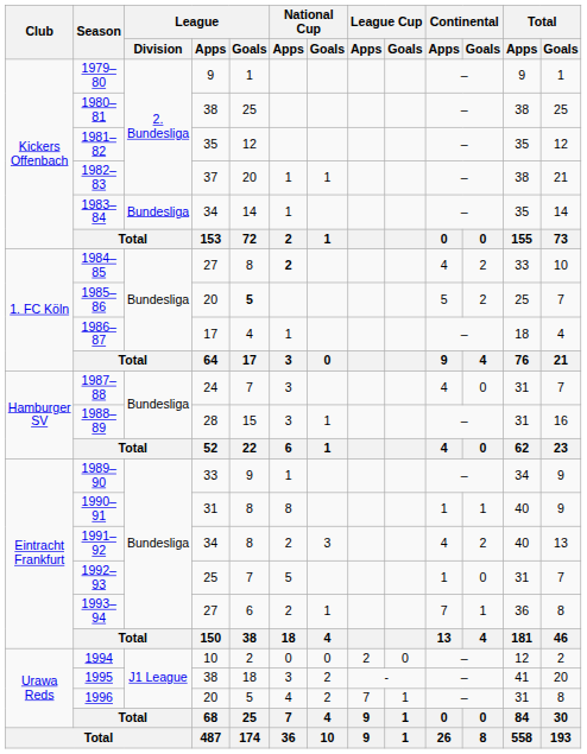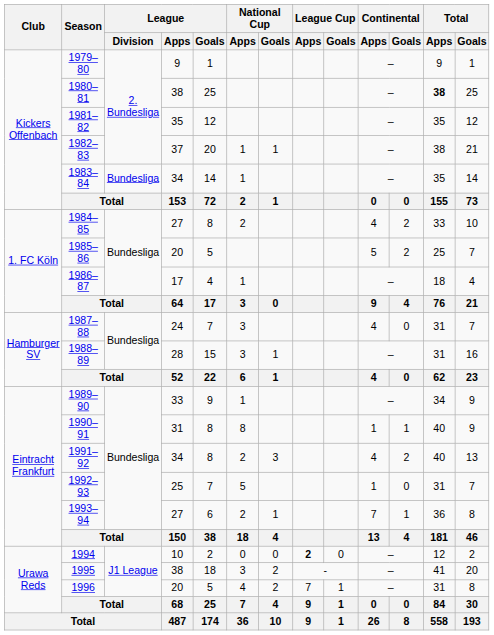1980–81 | Total / Apps: normal -> bold
1984–85 | National Cup / Apps: bold -> normal
1985–86 | League / Goals: bold -> normal
1994 | League Cup / Apps: normal -> bold
